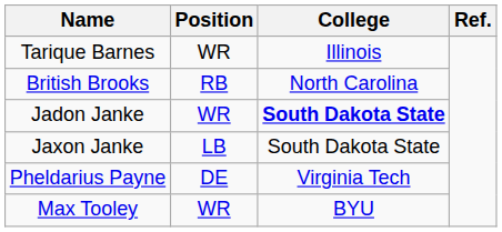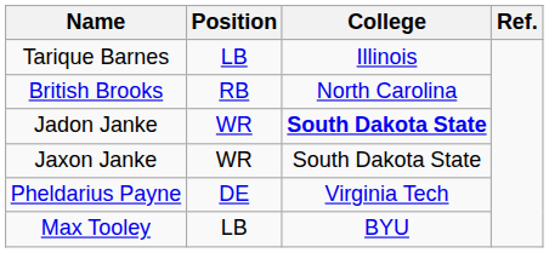Tarique Barnes | Position: WR -> LB
Jaxon Janke | Position: LB -> WR
Max Tooley | Position: WR -> LB
